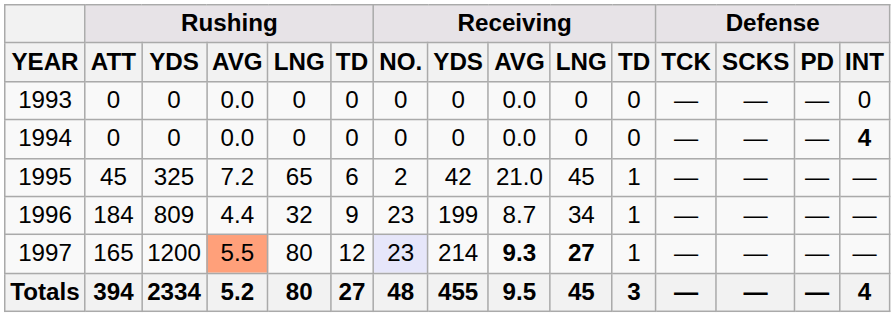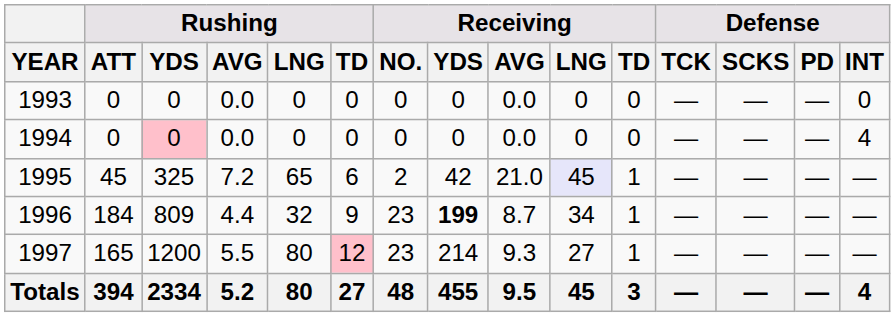1994 | Rushing / YDS: no background -> pink background
1994 | Defense / INT: bold -> normal
1995 | Receiving / LNG: no background -> lavender background
1996 | Receiving / YDS: normal -> bold
1997 | Rushing / AVG: lightsalmon background -> no background
1997 | Rushing / TD: no background -> pink background
1997 | Receiving / NO.: lavender background -> no background
1997 | Receiving / AVG: bold -> normal
1997 | Receiving / LNG: bold -> normal
